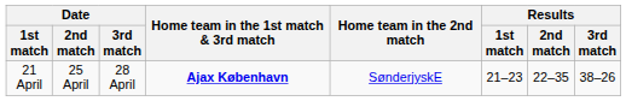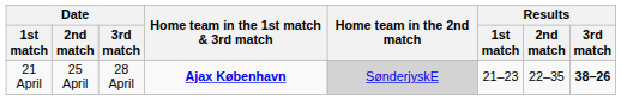21 April | Home team in the 2nd match: no background -> lightgrey background
21 April | Results / 3rd match: normal -> bold
